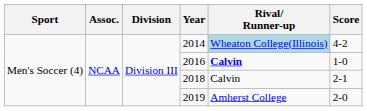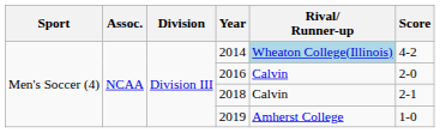2016 | Rival/ Runner-up: bold -> normal
2016 | Score: 1-0 -> 2-0
2019 | Score: 2-0 -> 1-0
